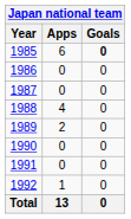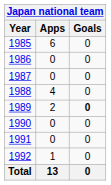1985 | Goals: bold -> normal
1989 | Goals: normal -> bold
